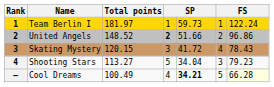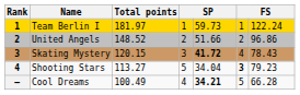United Angels | column 4: bold -> normal
Skating Mystery | column 5: normal -> bold
Shooting Stars | column 6: normal -> bold
Cool Dreams | column 7: lightyellow background -> no background
